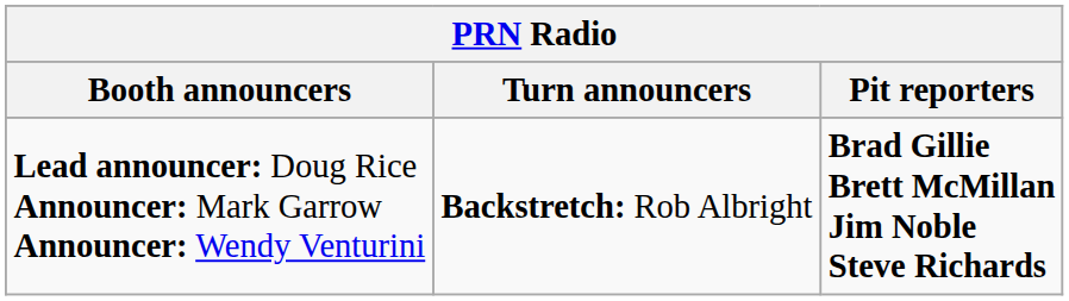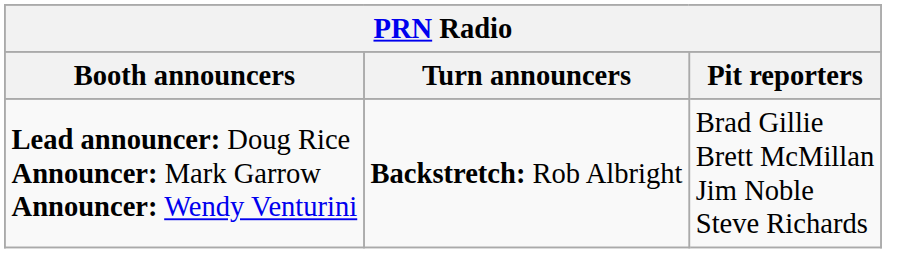row 3 | Pit reporters: bold -> normal
